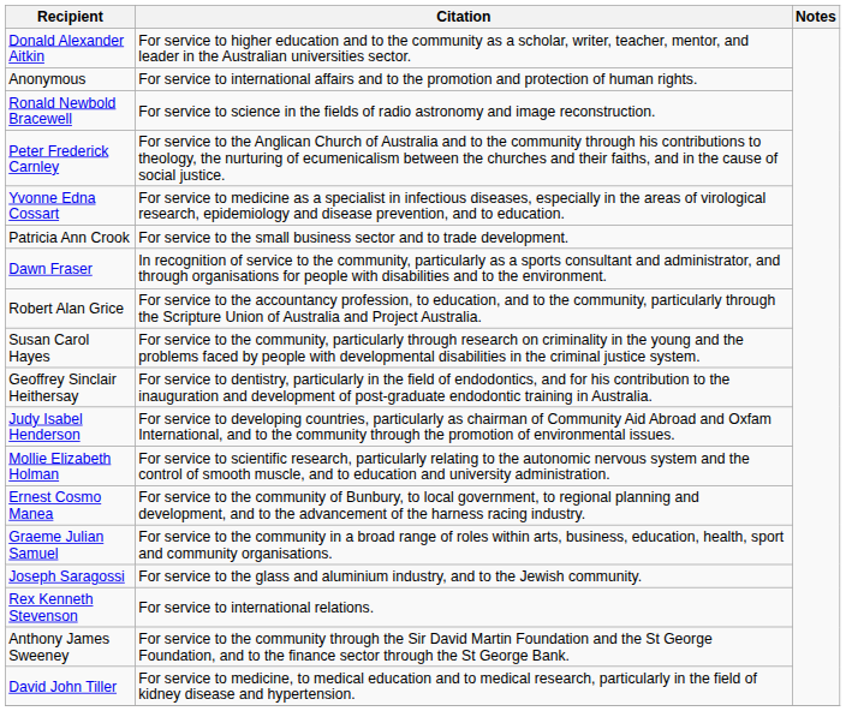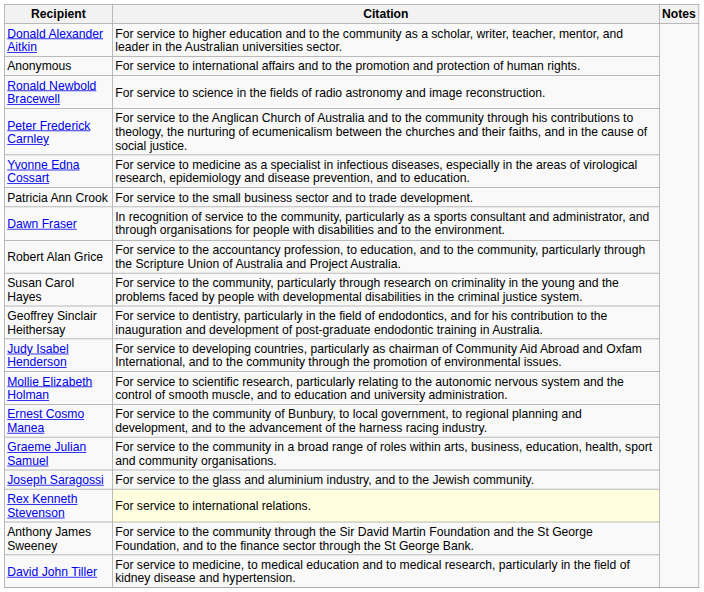Rex Kenneth Stevenson | Citation: no background -> lightyellow background
